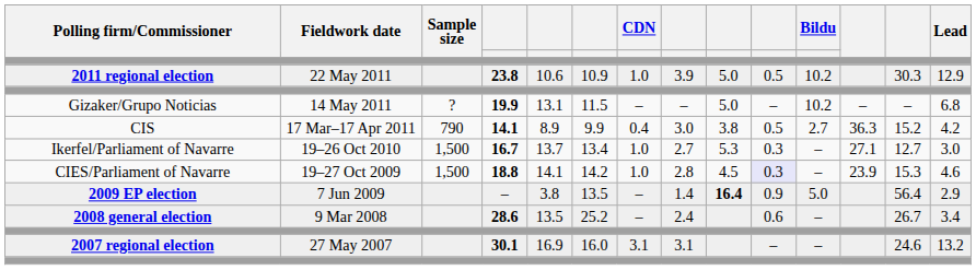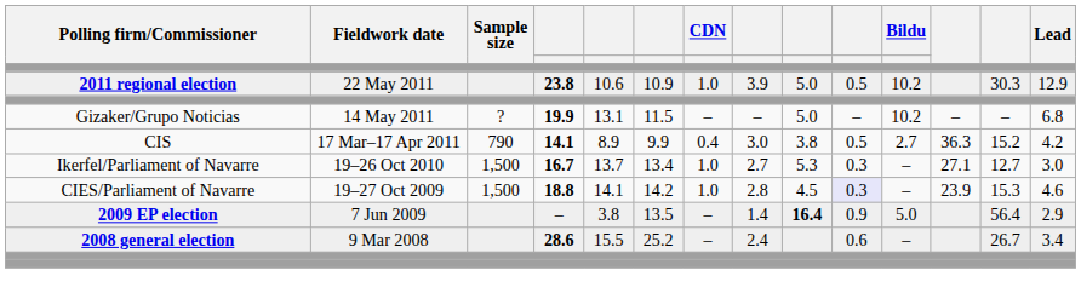2008 general election | column 5: 13.5 -> 15.5
- row: 2007 regional election | 27 May 2007 | 30.1 | 16.9 | 16.0 | 3.1 | 3.1 | – | – | 24.6 | 13.2
